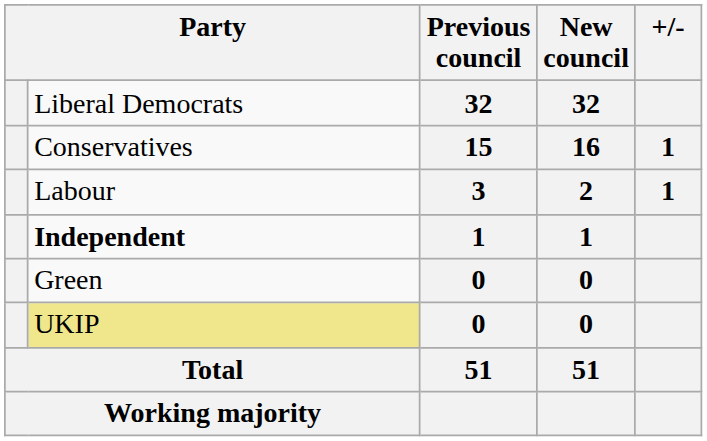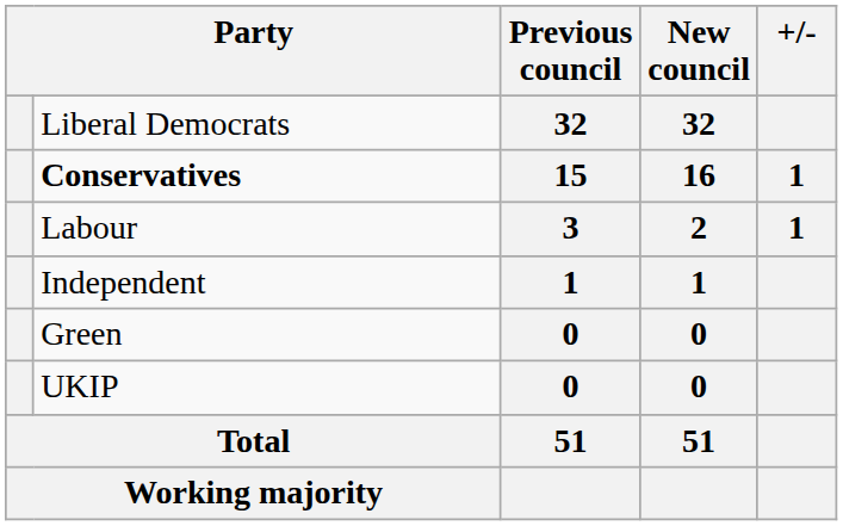Conservatives | column 2: normal -> bold
Independent | column 2: bold -> normal
UKIP | column 2: khaki background -> no background
